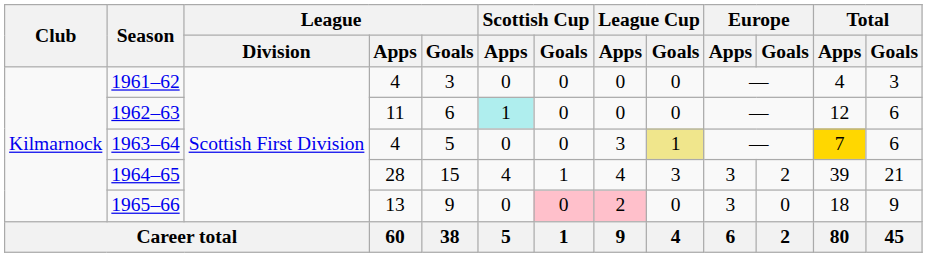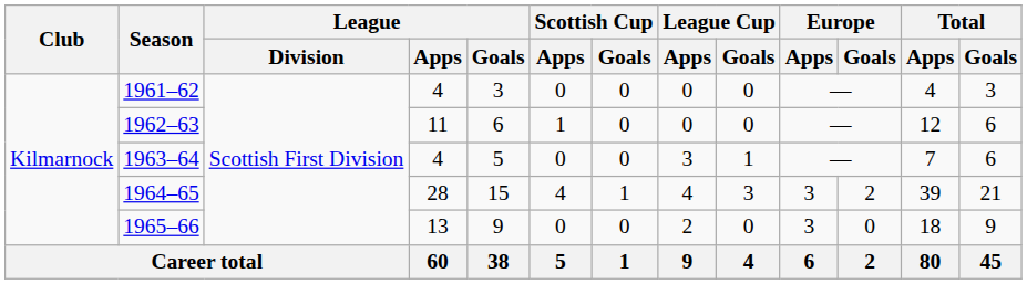1962–63 | Scottish Cup / Apps: paleturquoise background -> no background
1963–64 | League Cup / Goals: khaki background -> no background
1963–64 | Total / Apps: gold background -> no background
1965–66 | Scottish Cup / Goals: pink background -> no background
1965–66 | League Cup / Apps: pink background -> no background
